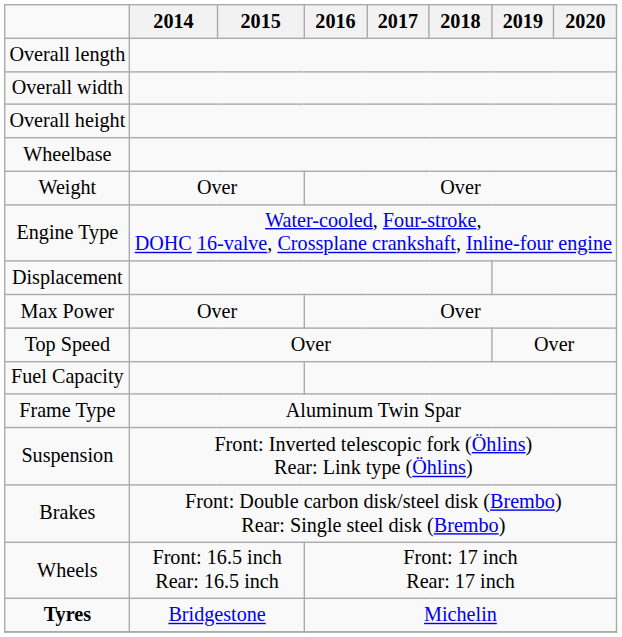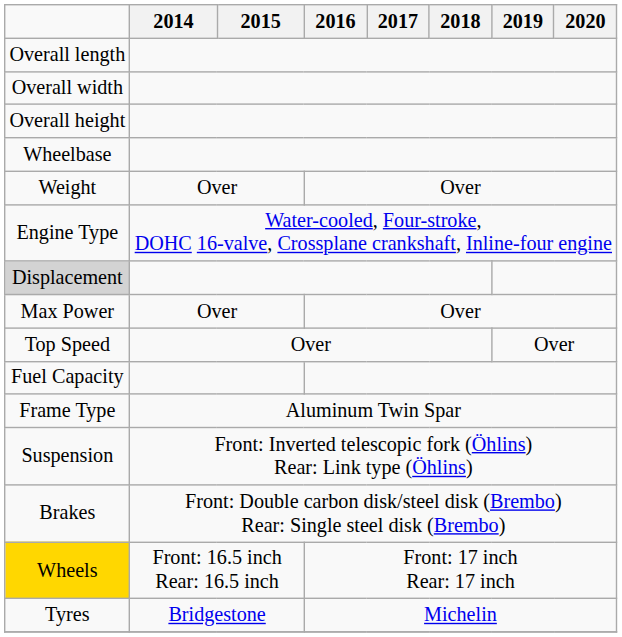Displacement | column 1: no background -> lightgrey background
Wheels | column 1: no background -> gold background
Tyres | column 1: bold -> normal
